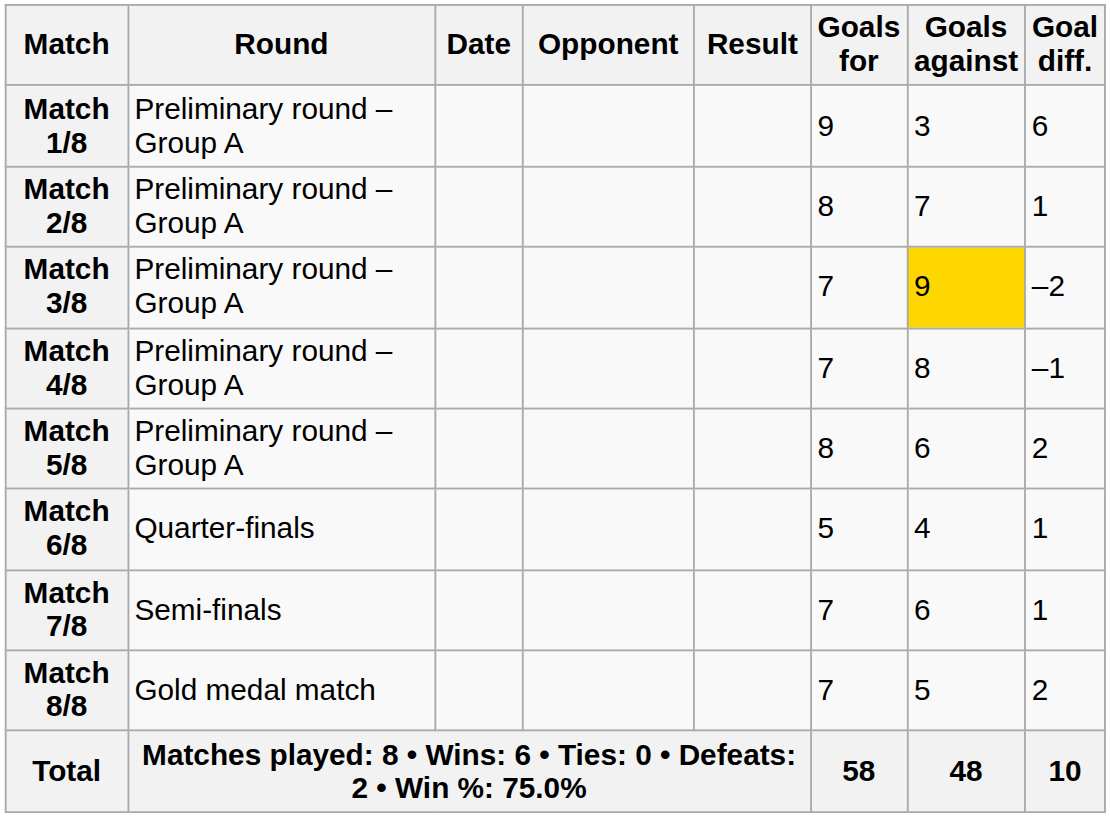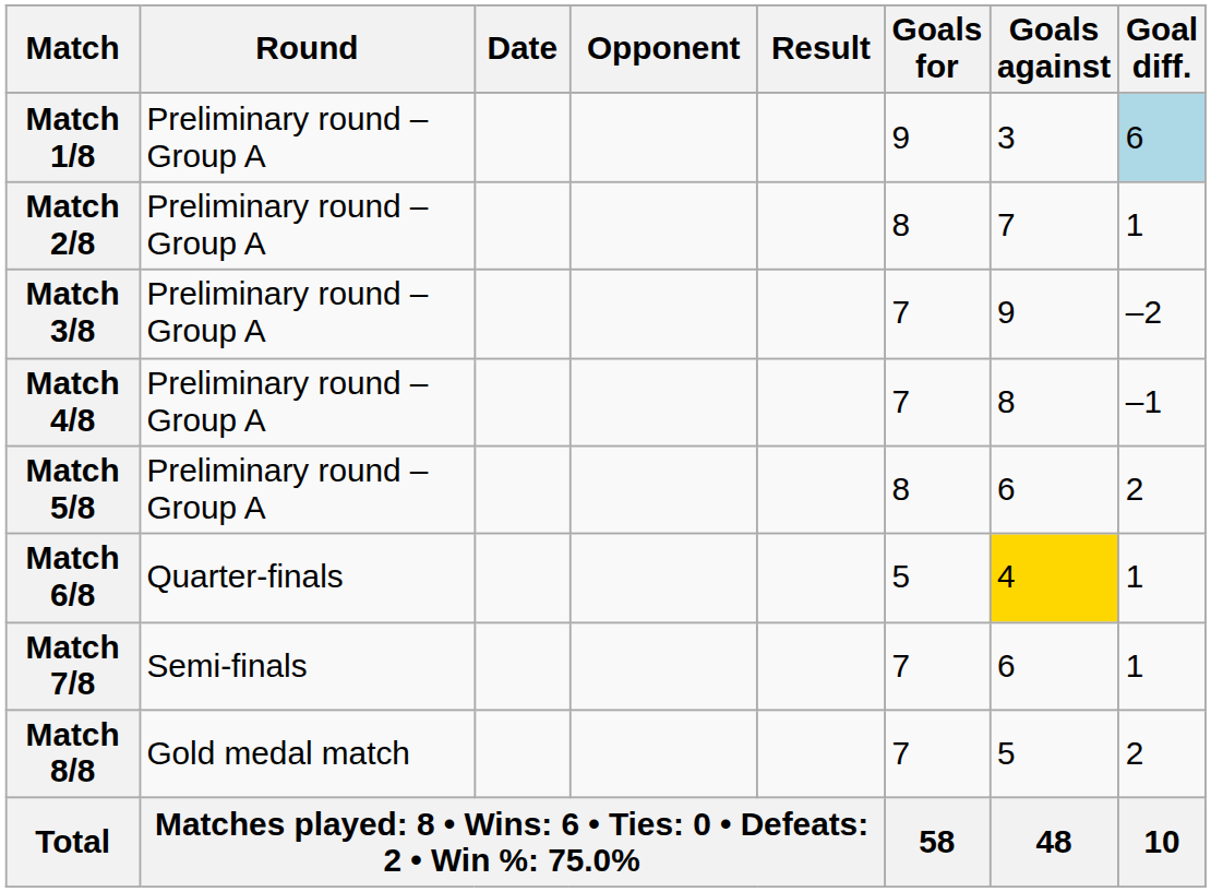Match 1/8 | Goal diff.: no background -> lightblue background
Match 3/8 | Goals against: gold background -> no background
Match 6/8 | Goals against: no background -> gold background
